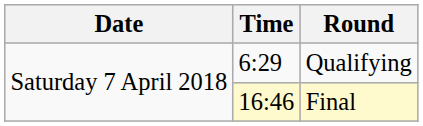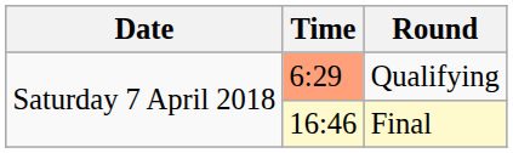Qualifying | Time: no background -> lightsalmon background
